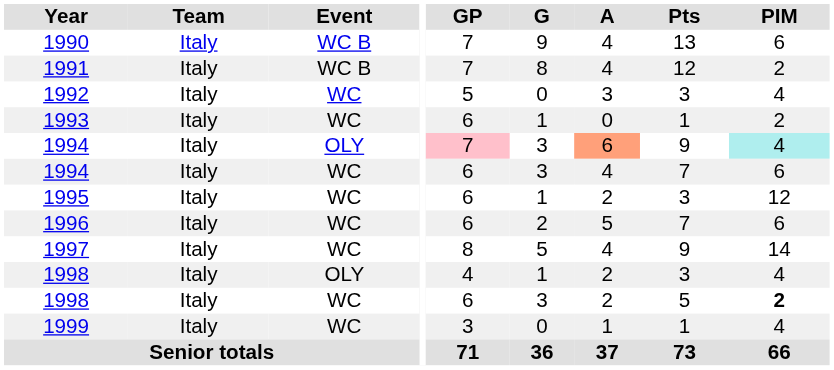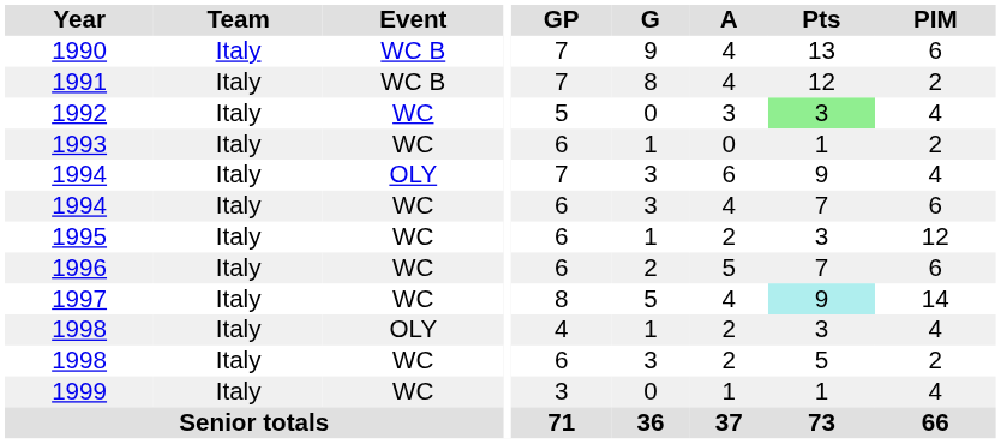1992 | Pts: no background -> lightgreen background
1994 / OLY | GP: pink background -> no background
1994 / OLY | A: lightsalmon background -> no background
1994 / OLY | PIM: paleturquoise background -> no background
1997 | Pts: no background -> paleturquoise background
1998 / WC | PIM: bold -> normal
